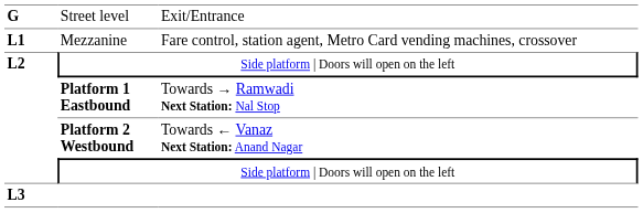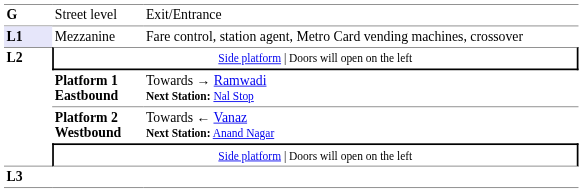Mezzanine | column 1: no background -> lavender background
